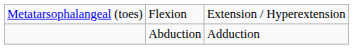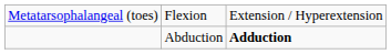Abduction | column 3: normal -> bold
